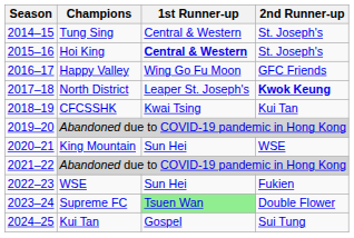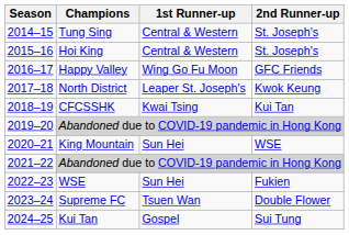Hoi King | 1st Runner-up: bold -> normal
North District | 2nd Runner-up: bold -> normal
Supreme FC | 1st Runner-up: lightgreen background -> no background
